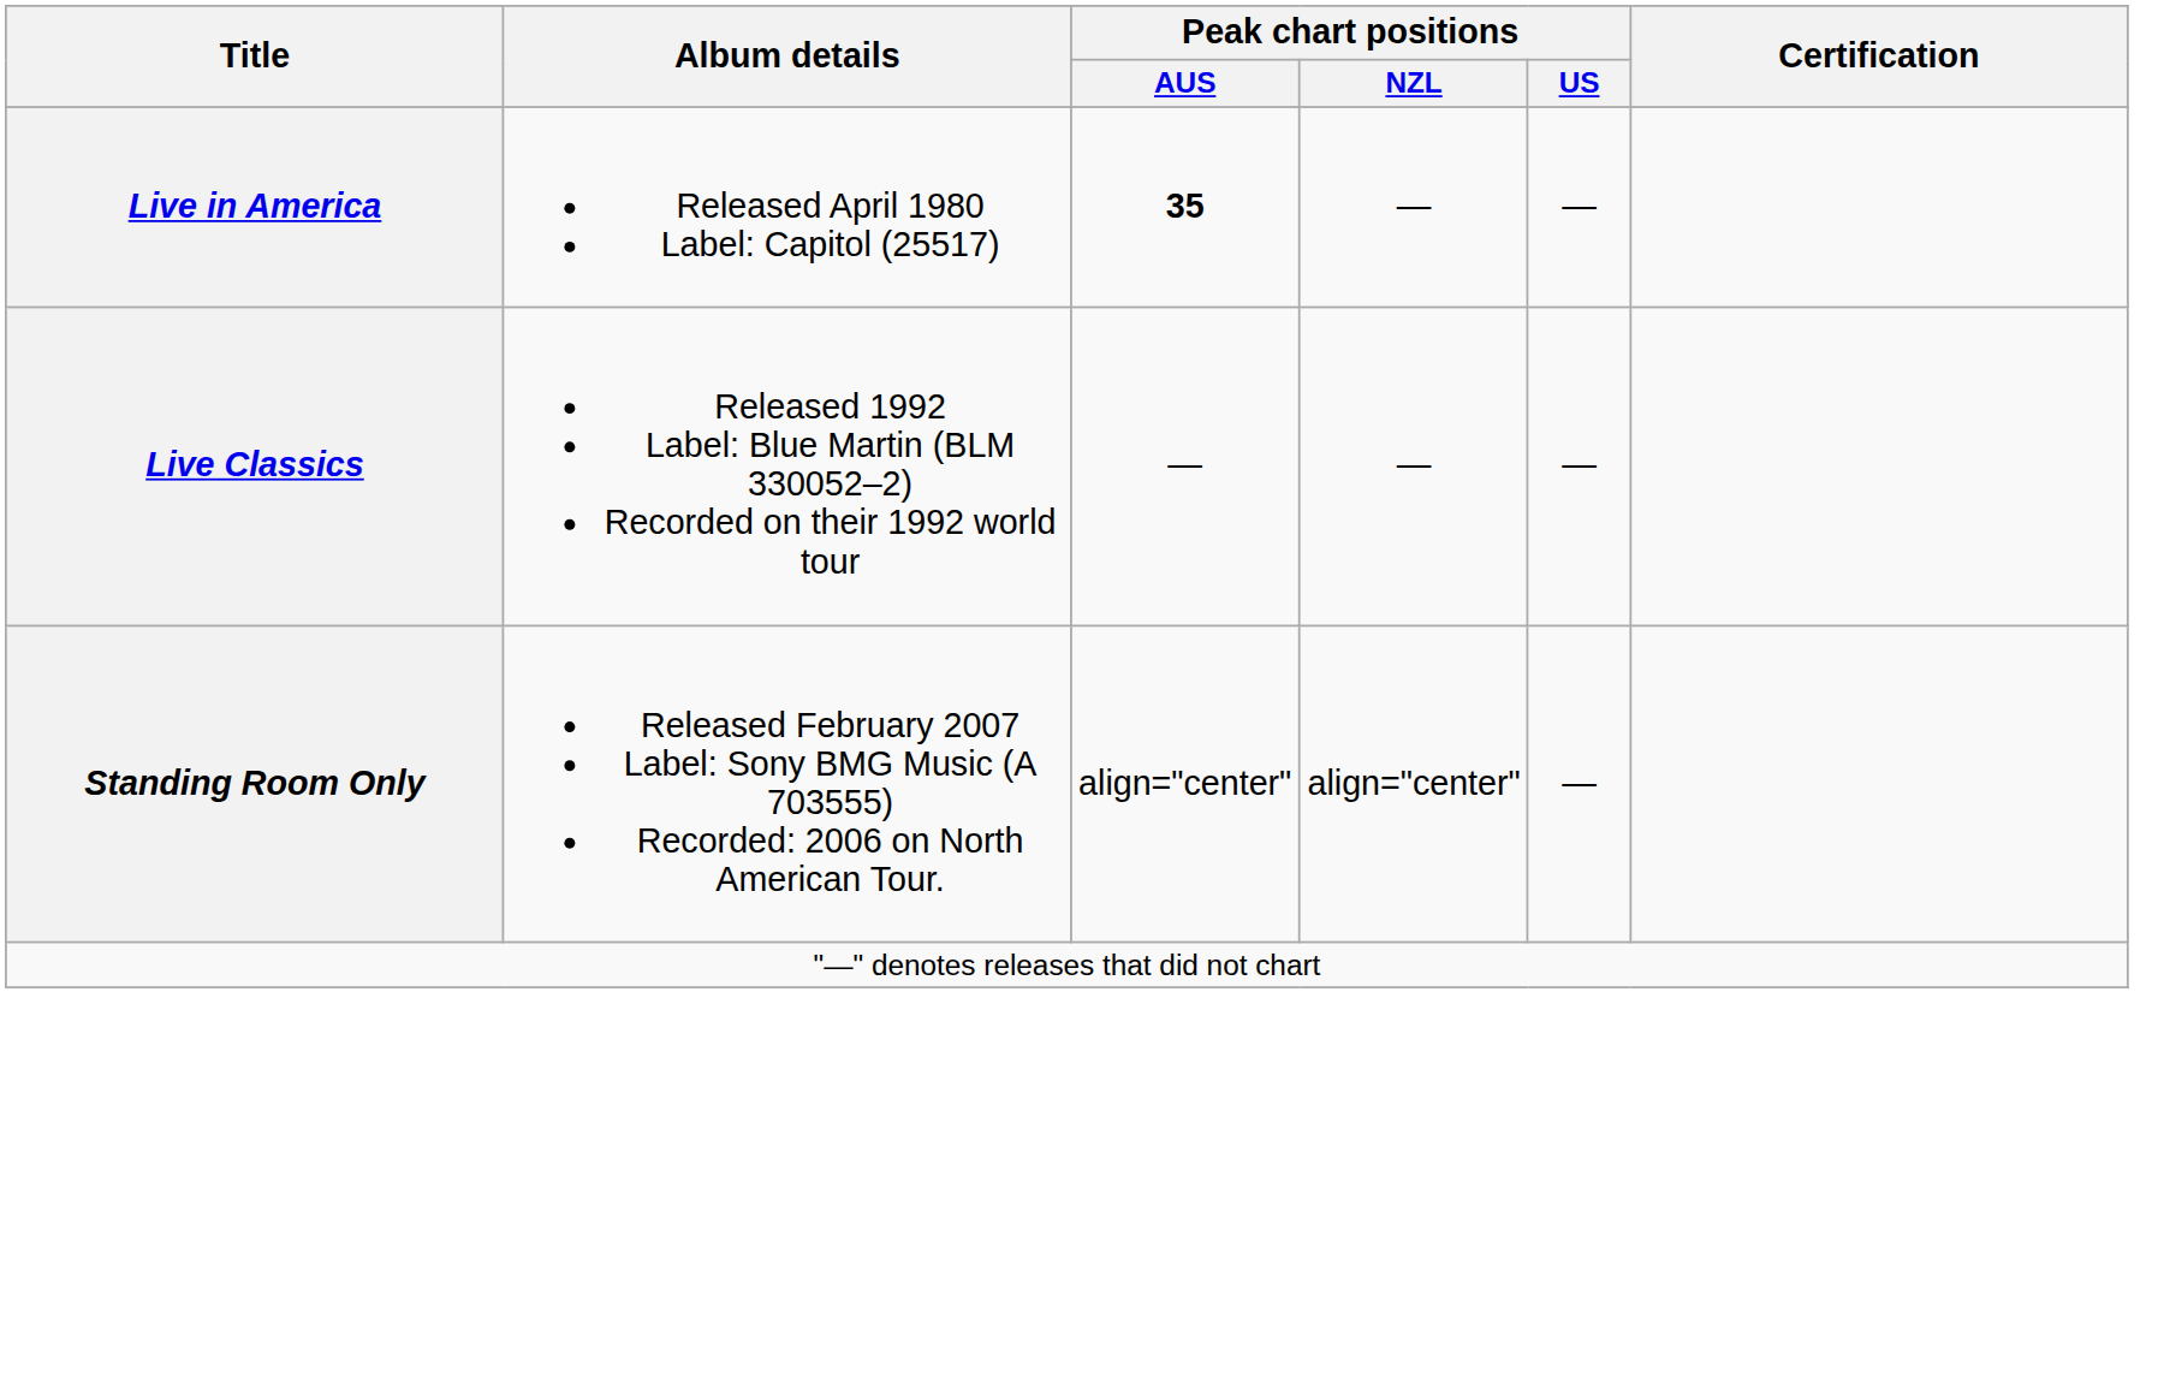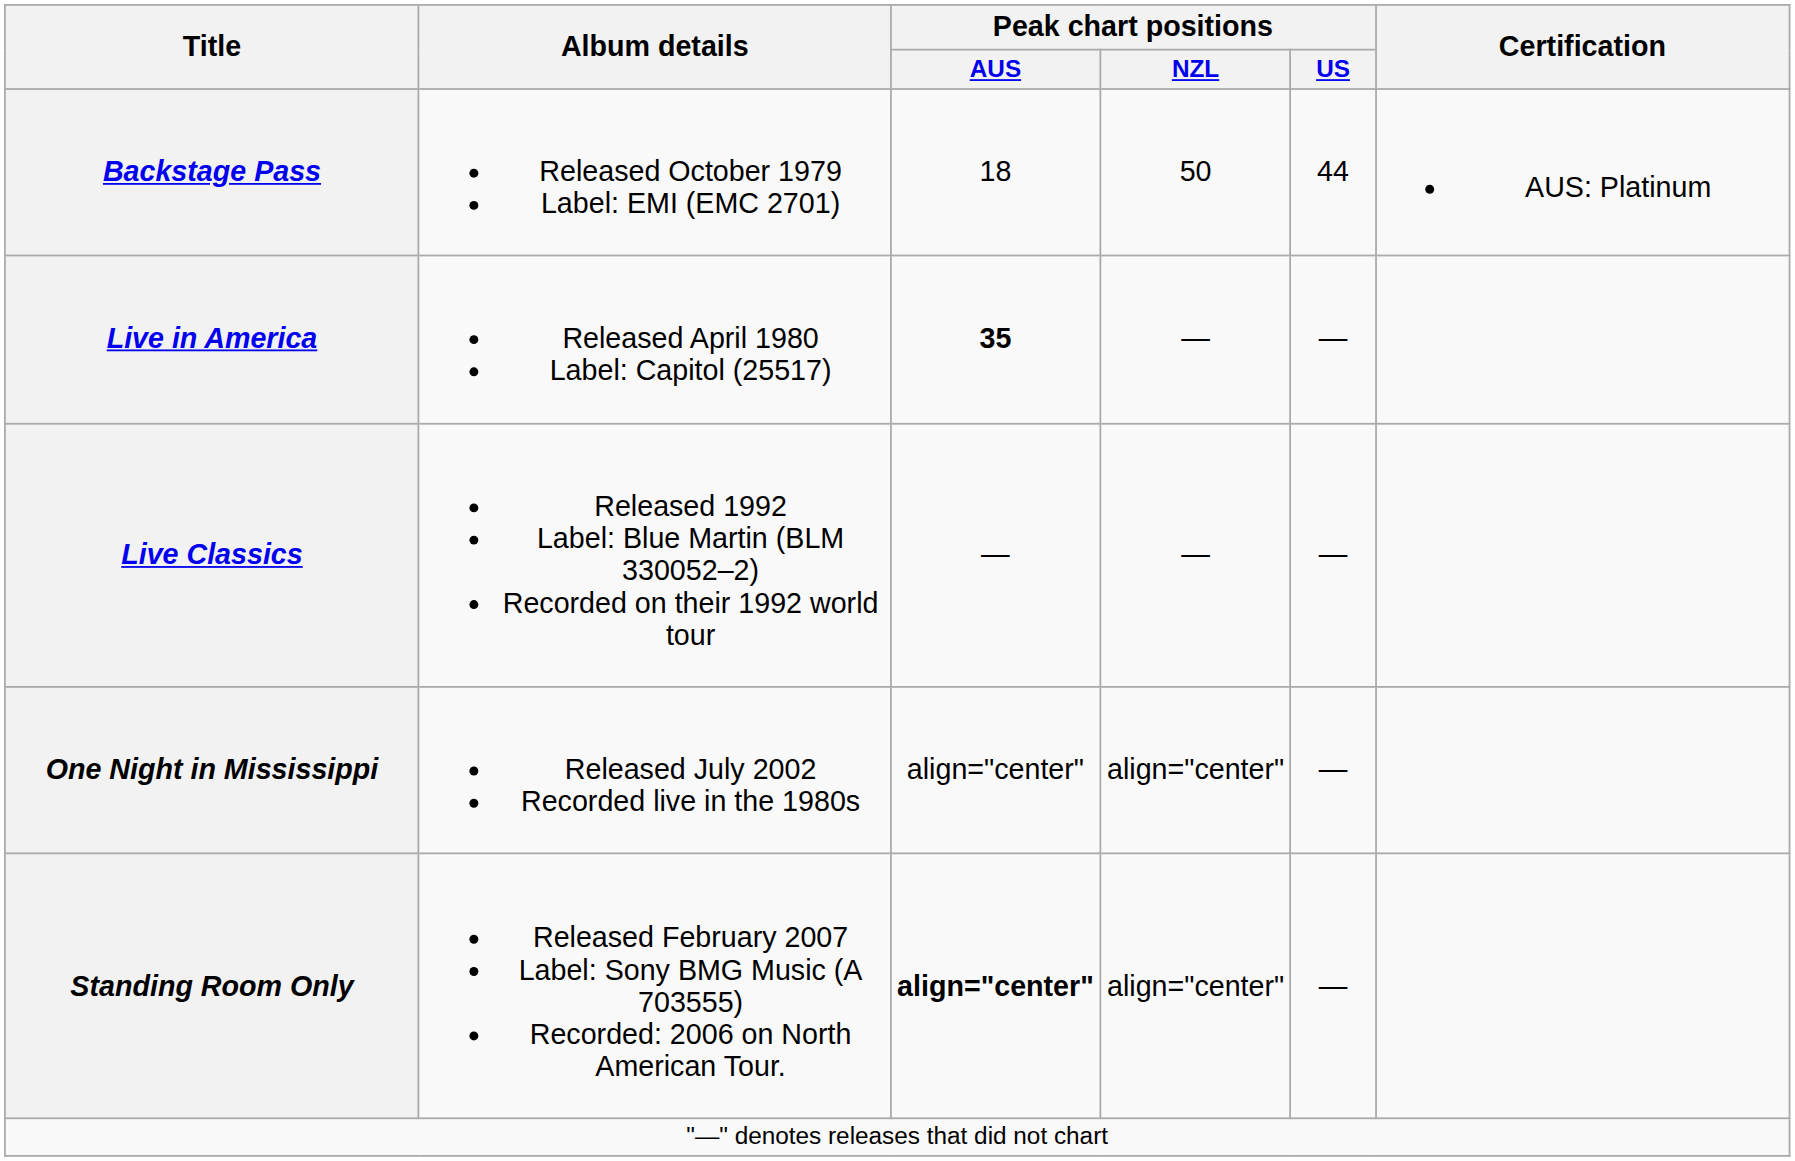+ row: Backstage Pass | Released October 1979 Label: EMI (EMC 2701) | 18 | 50 | 44 | AUS: Platinum
+ row: One Night in Mississippi | Released July 2002 Recorded live in the 1980s | align="center" | align="center" | —
Standing Room Only | Peak chart positions / AUS: normal -> bold
